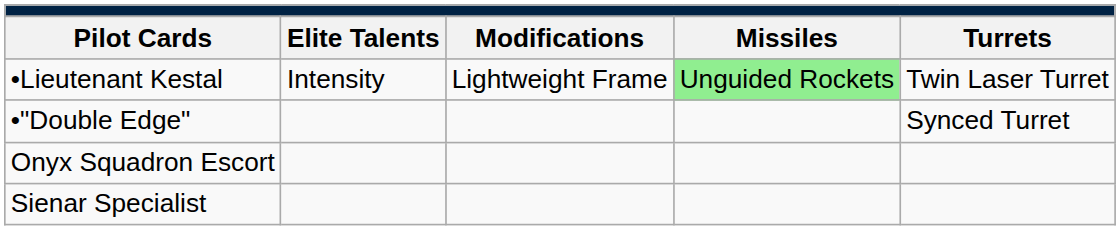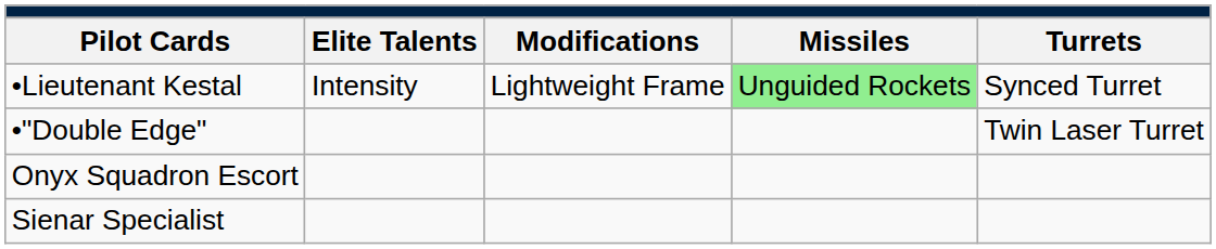•Lieutenant Kestal | column 5: Twin Laser Turret -> Synced Turret
•"Double Edge" | column 5: Synced Turret -> Twin Laser Turret
